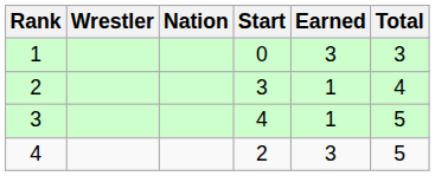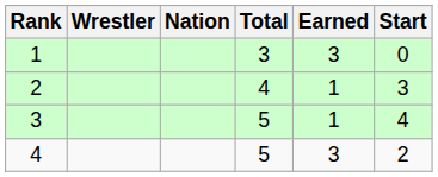columns swapped: Start <-> Total
